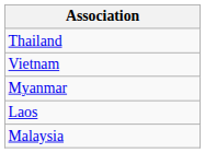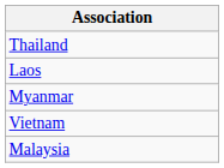row 3 | column 1: Vietnam -> Laos
row 5 | column 1: Laos -> Vietnam
